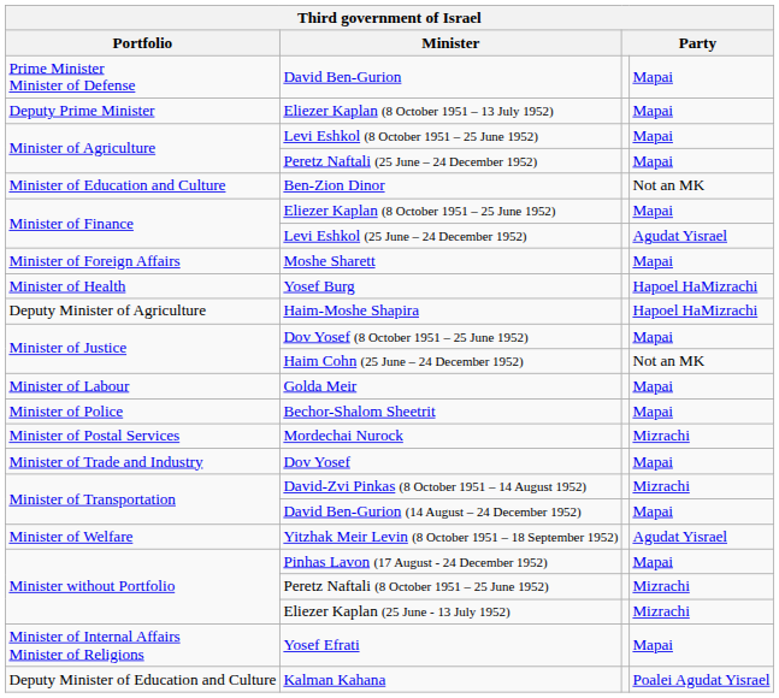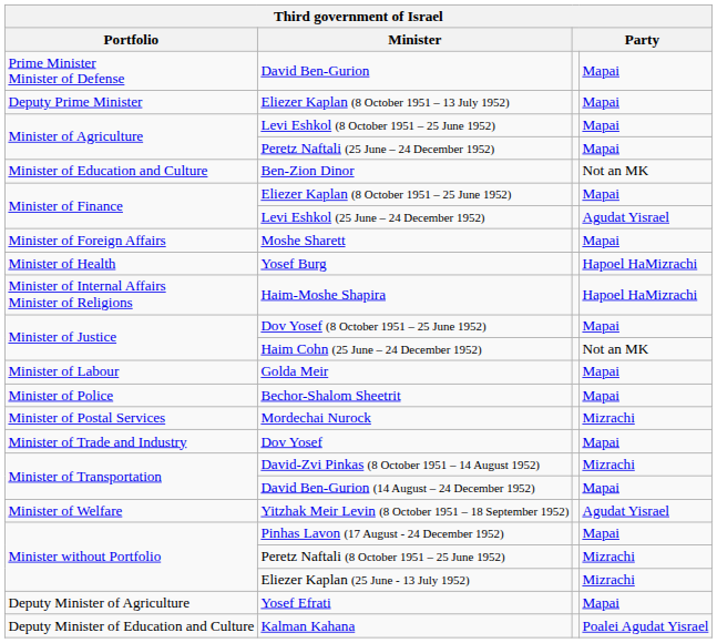Haim-Moshe Shapira | Portfolio: Deputy Minister of Agriculture -> Minister of Internal Affairs Minister of Religions
Yosef Efrati | Portfolio: Minister of Internal Affairs Minister of Religions -> Deputy Minister of Agriculture
